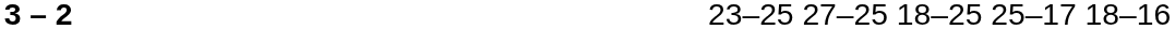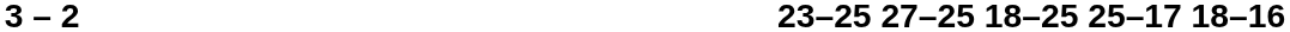row 1 | column 2: normal -> bold
